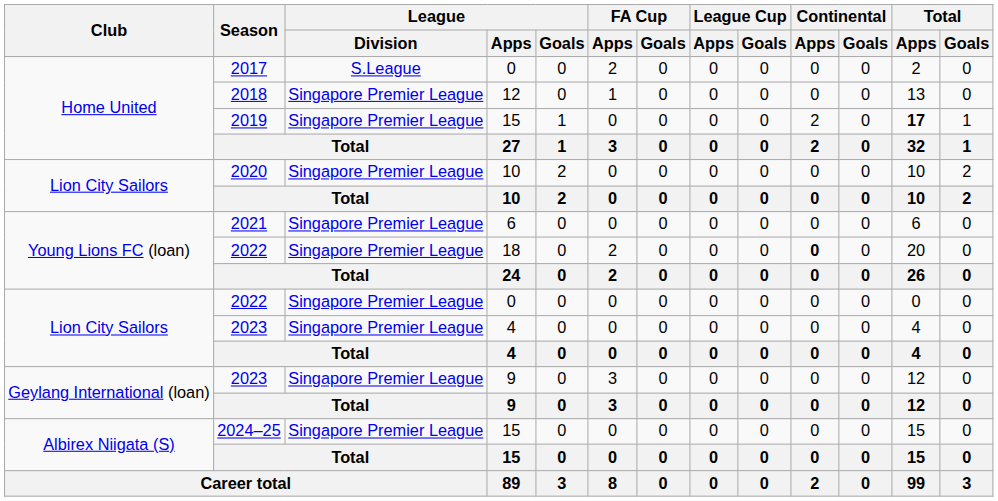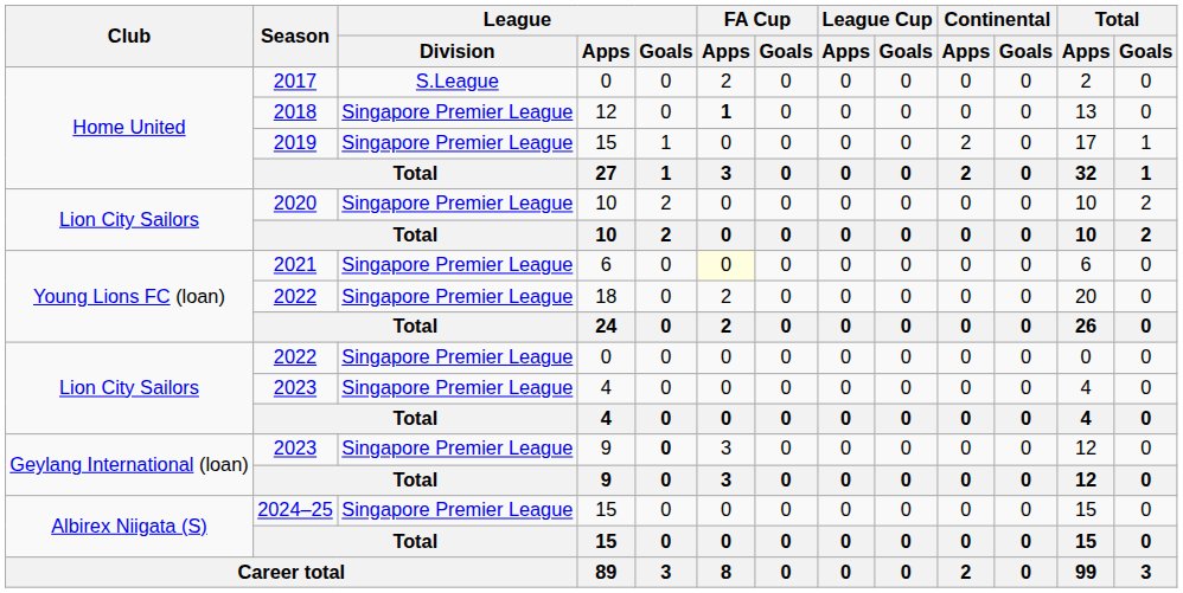2018 | FA Cup / Apps: normal -> bold
2019 | Total / Apps: bold -> normal
2021 | FA Cup / Apps: no background -> lightyellow background
2022 / 18 | Continental / Apps: bold -> normal
2023 / 9 | League / Goals: normal -> bold
